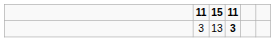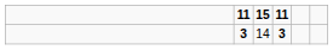row 2 | column 2: normal -> bold
row 2 | 15: 13 -> 14
